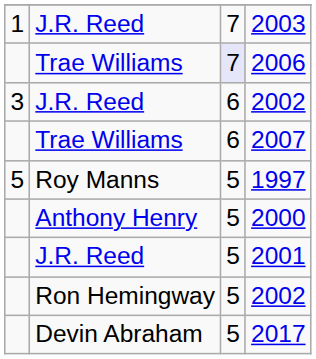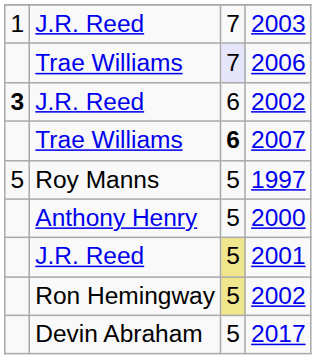J.R. Reed / 2002 | column 1: normal -> bold
2007 | column 3: normal -> bold
2001 | column 3: no background -> khaki background
Ron Hemingway / 2002 | column 3: no background -> khaki background
